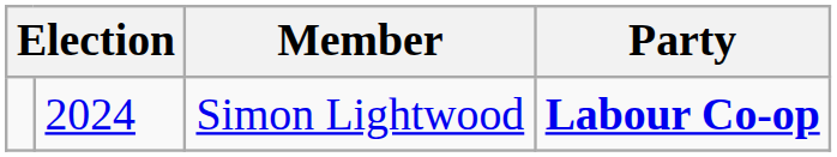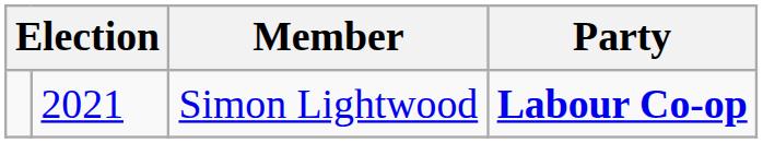Simon Lightwood | column 2: 2024 -> 2021
